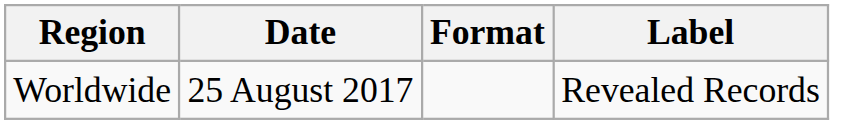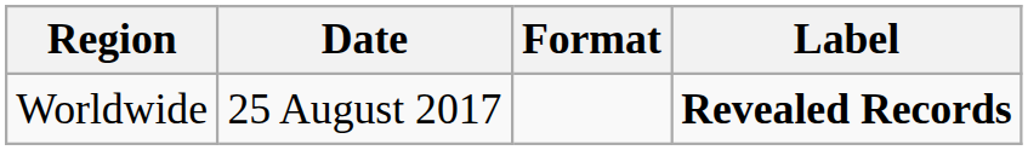Worldwide | Label: normal -> bold
